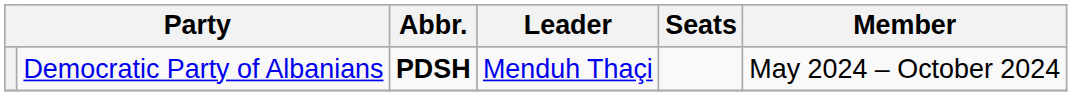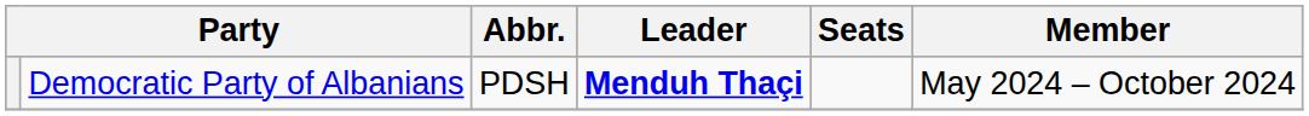Democratic Party of Albanians | Abbr.: bold -> normal
Democratic Party of Albanians | Leader: normal -> bold
